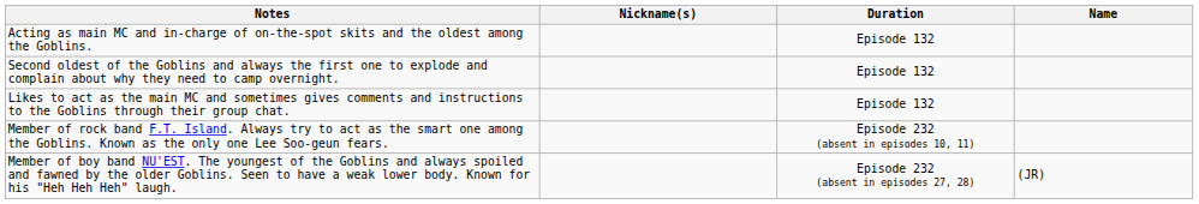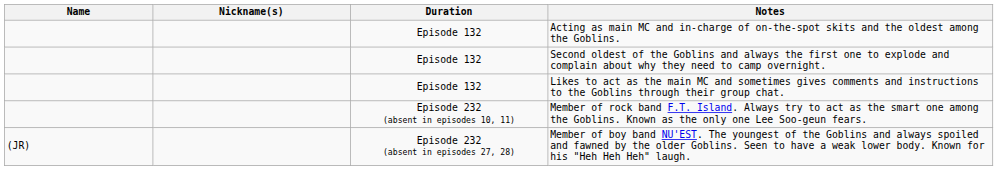columns swapped: Name <-> Notes
